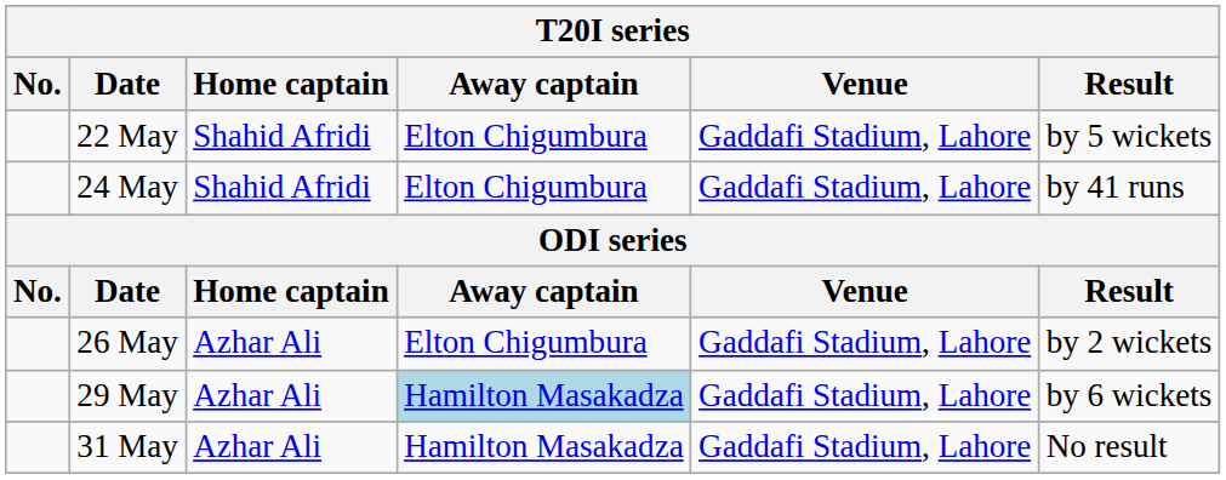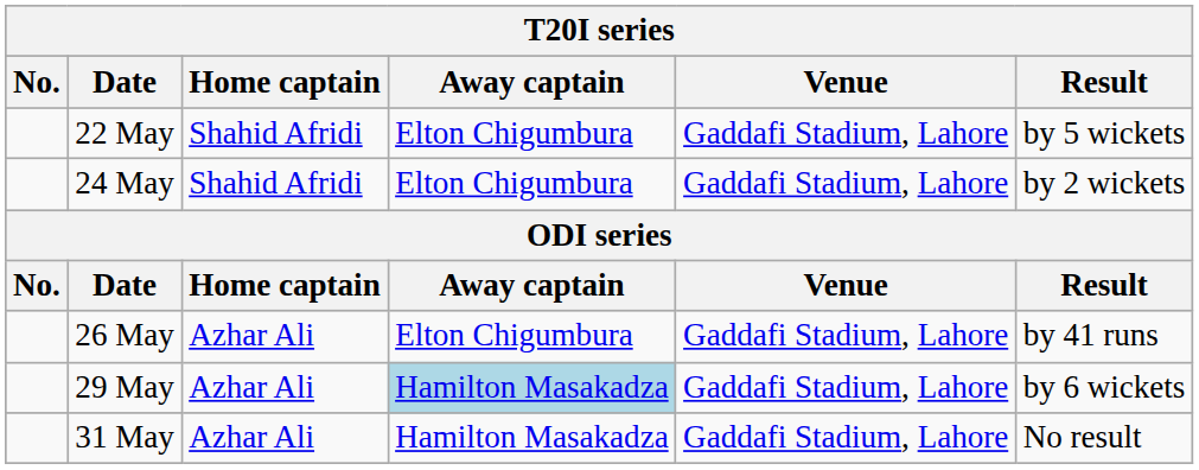24 May | Result: by 41 runs -> by 2 wickets
26 May | Result: by 2 wickets -> by 41 runs
